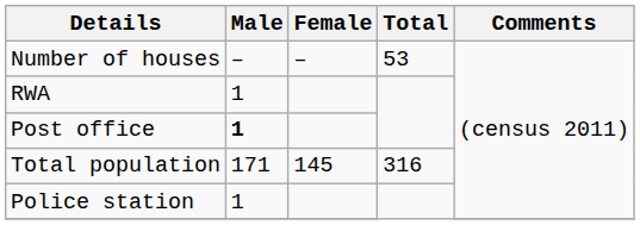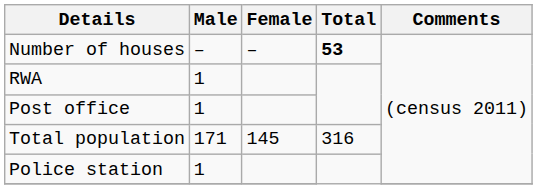Number of houses | Total: normal -> bold
Post office | Male: bold -> normal
